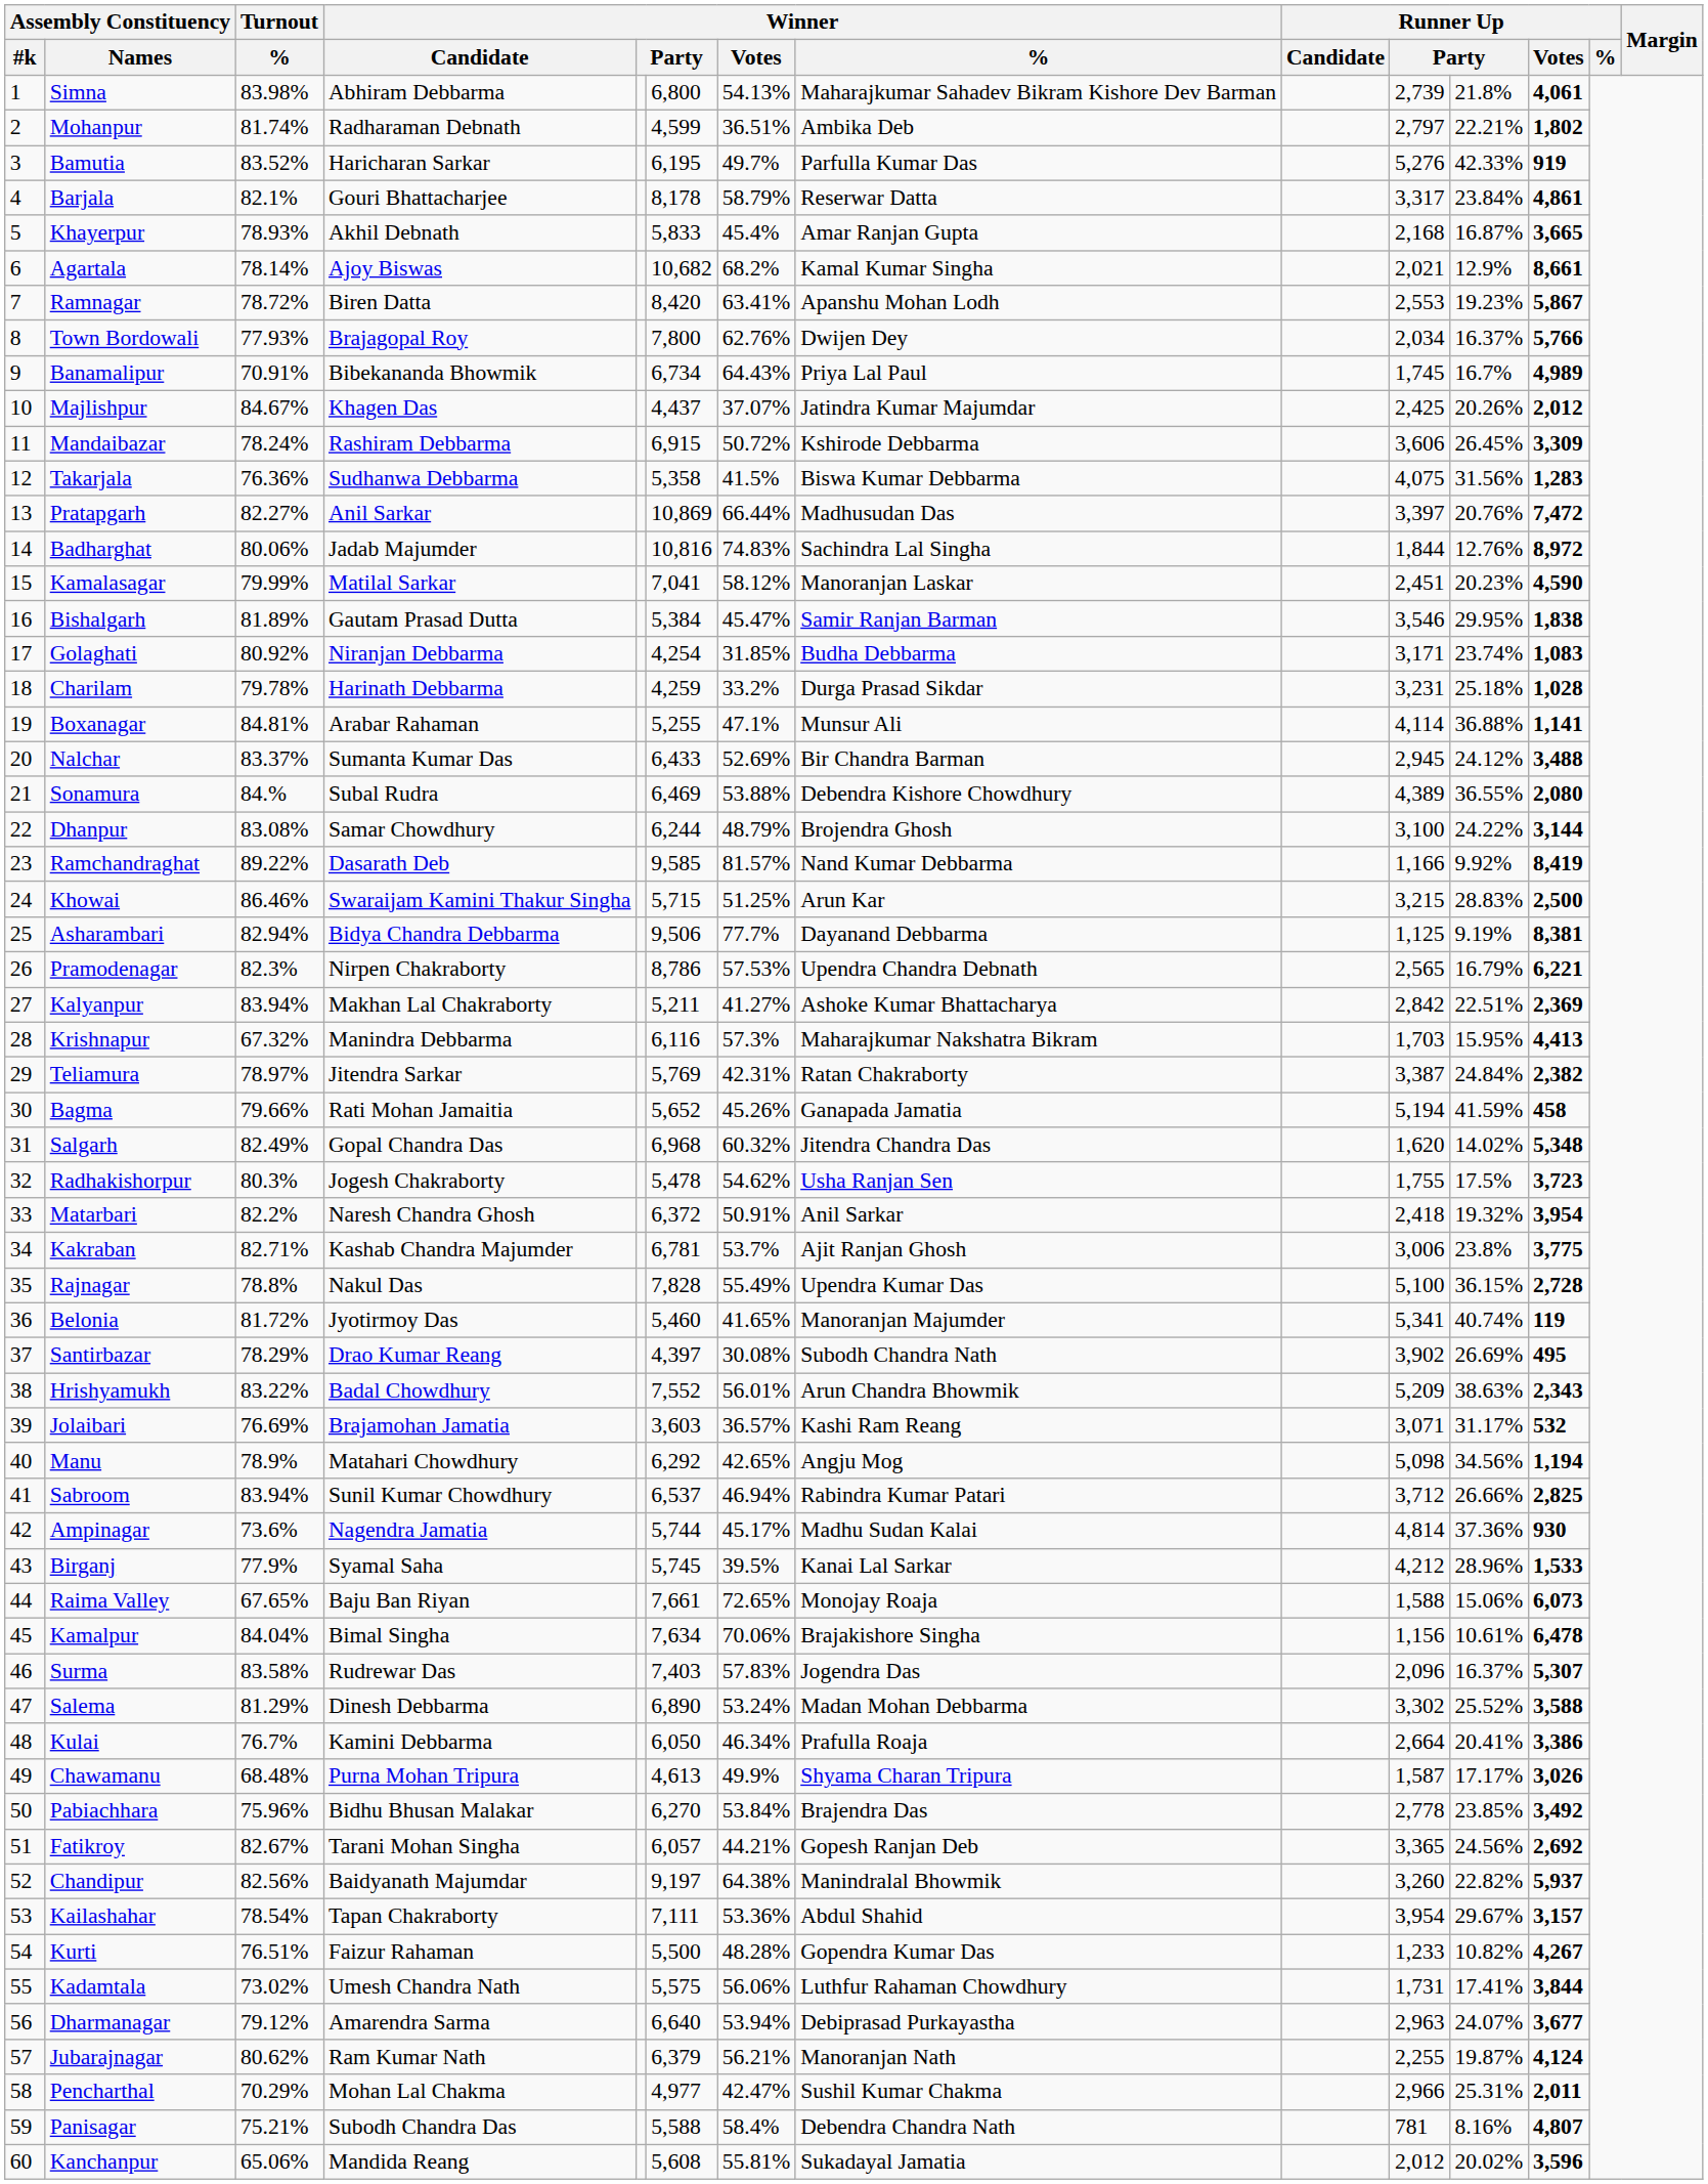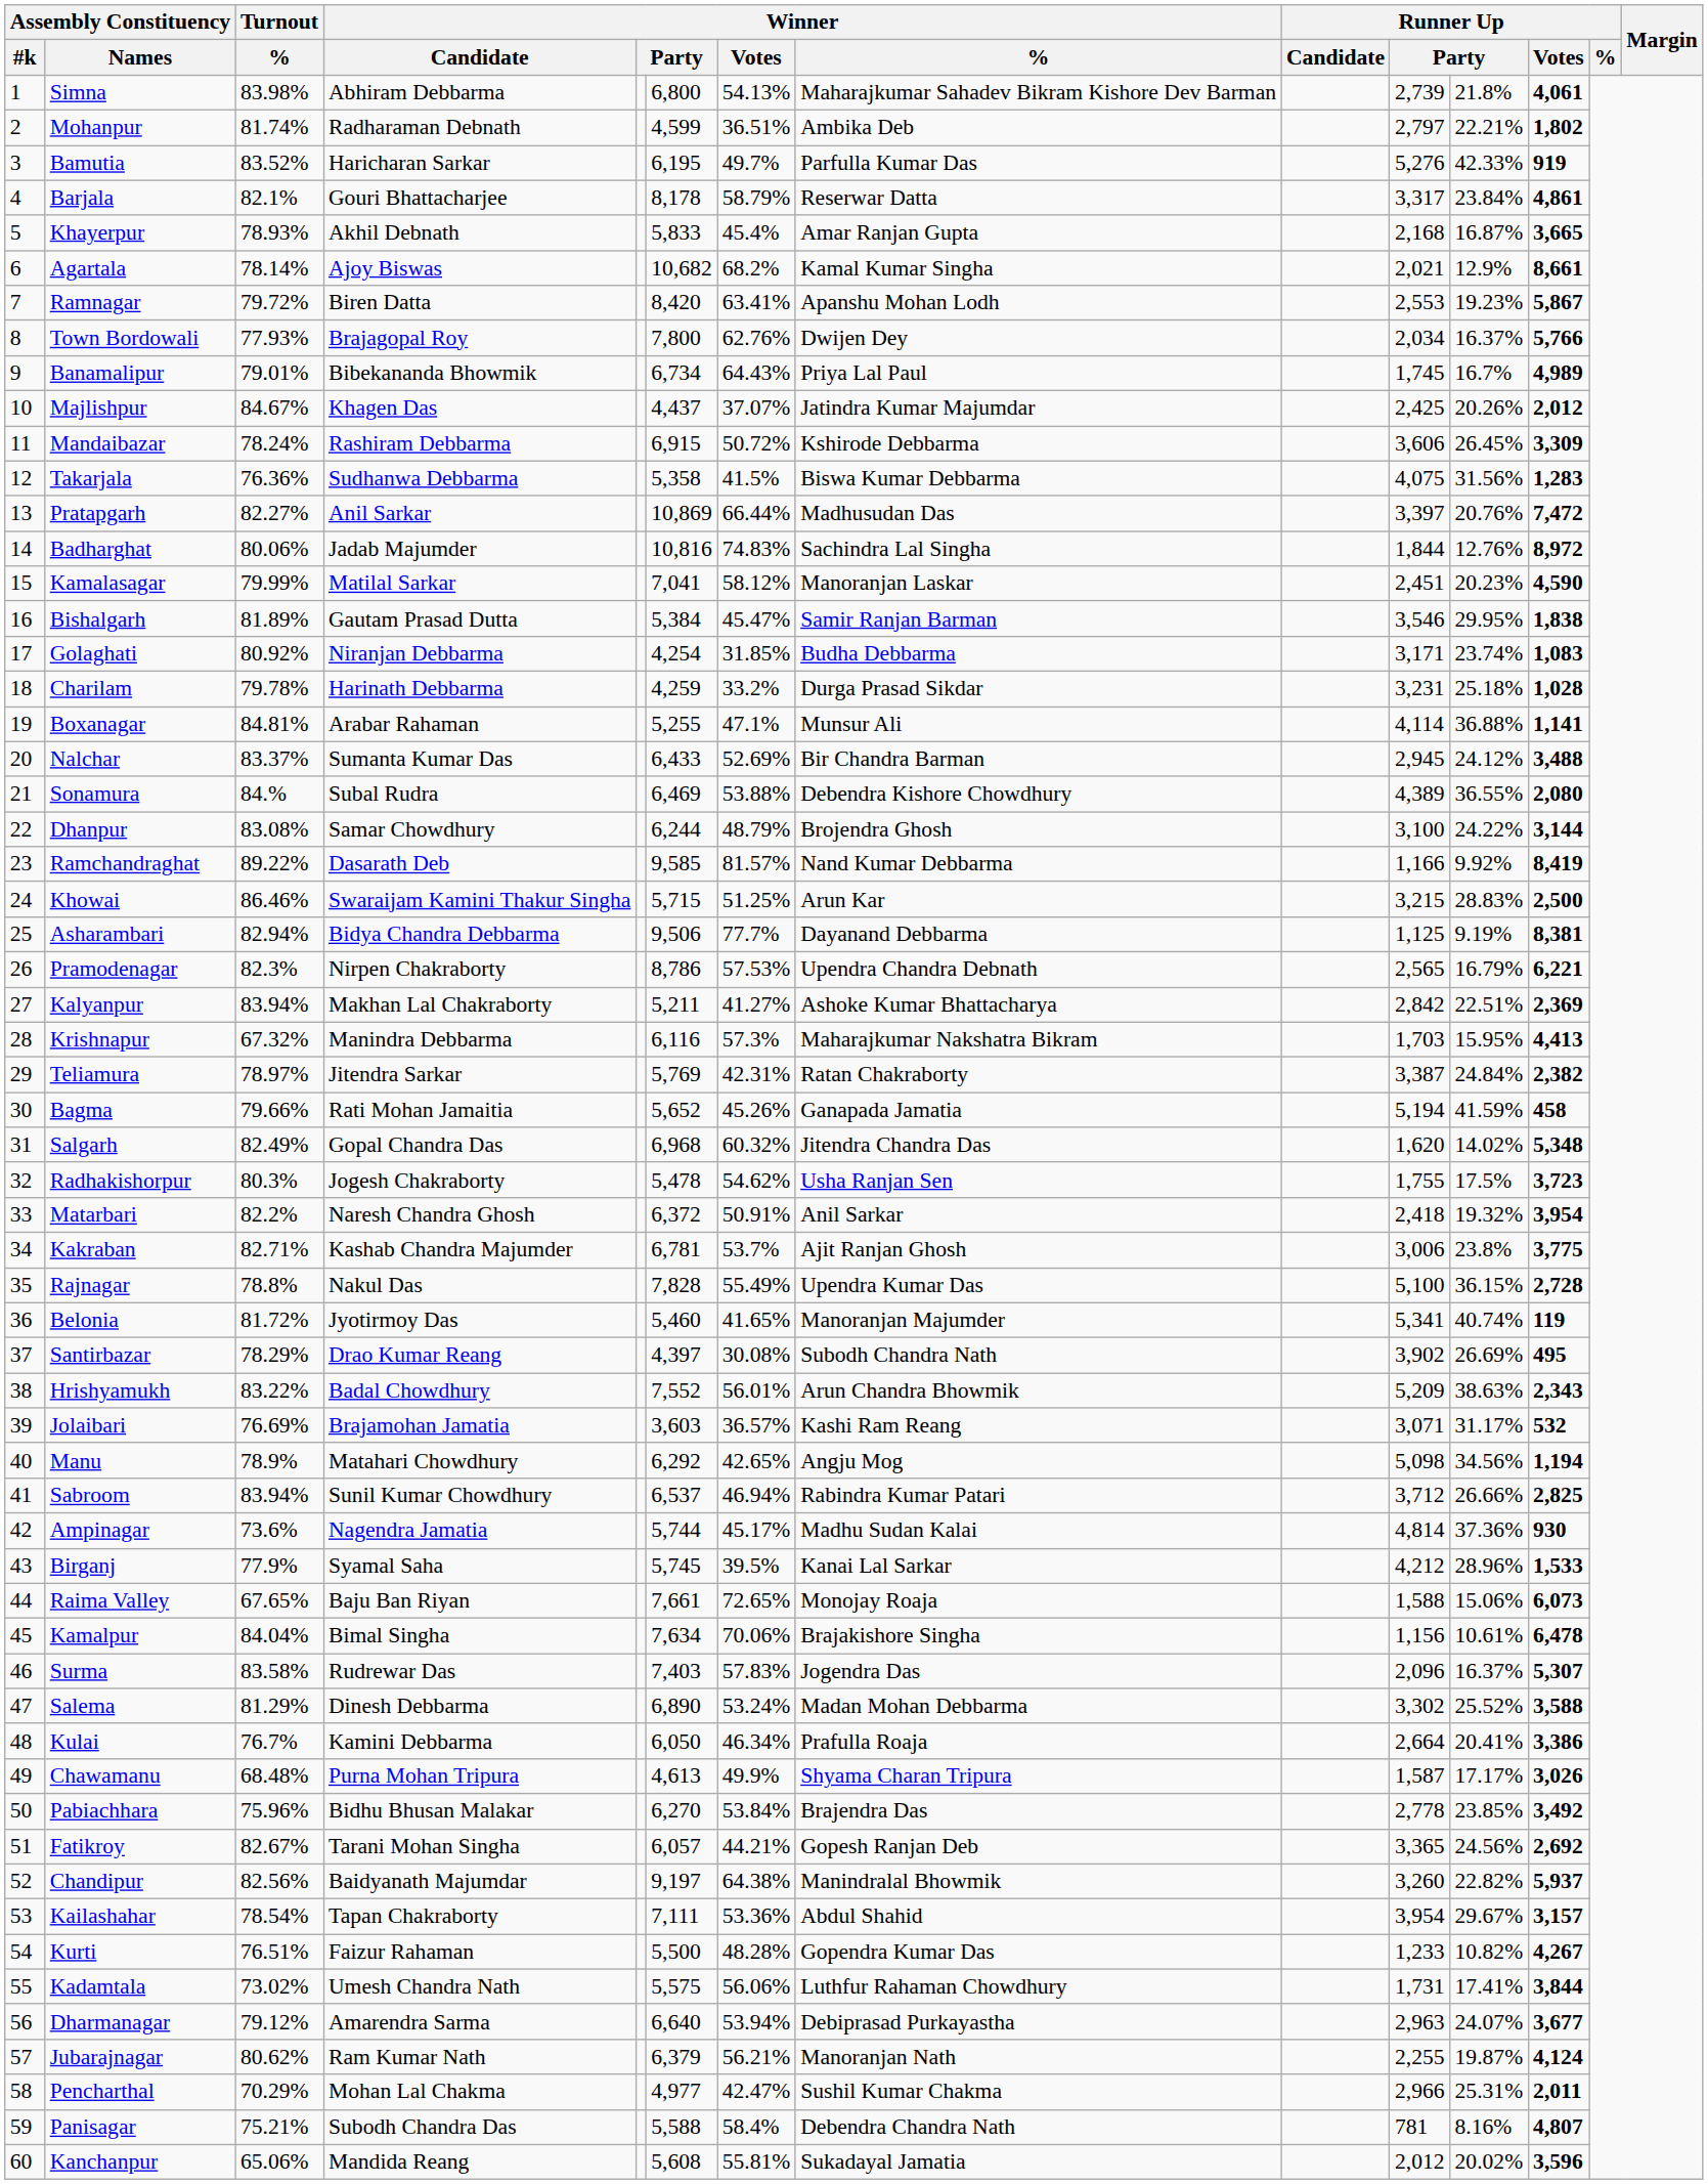Ramnagar | Turnout / %: 78.72% -> 79.72%
Banamalipur | Turnout / %: 70.91% -> 79.01%
